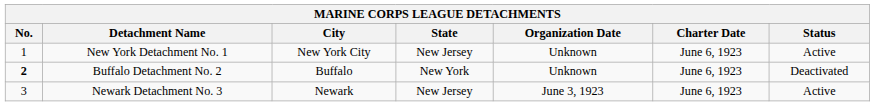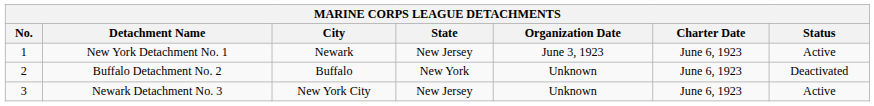New York Detachment No. 1 | City: New York City -> Newark
New York Detachment No. 1 | Organization Date: Unknown -> June 3, 1923
Buffalo Detachment No. 2 | No.: bold -> normal
Newark Detachment No. 3 | City: Newark -> New York City
Newark Detachment No. 3 | Organization Date: June 3, 1923 -> Unknown
